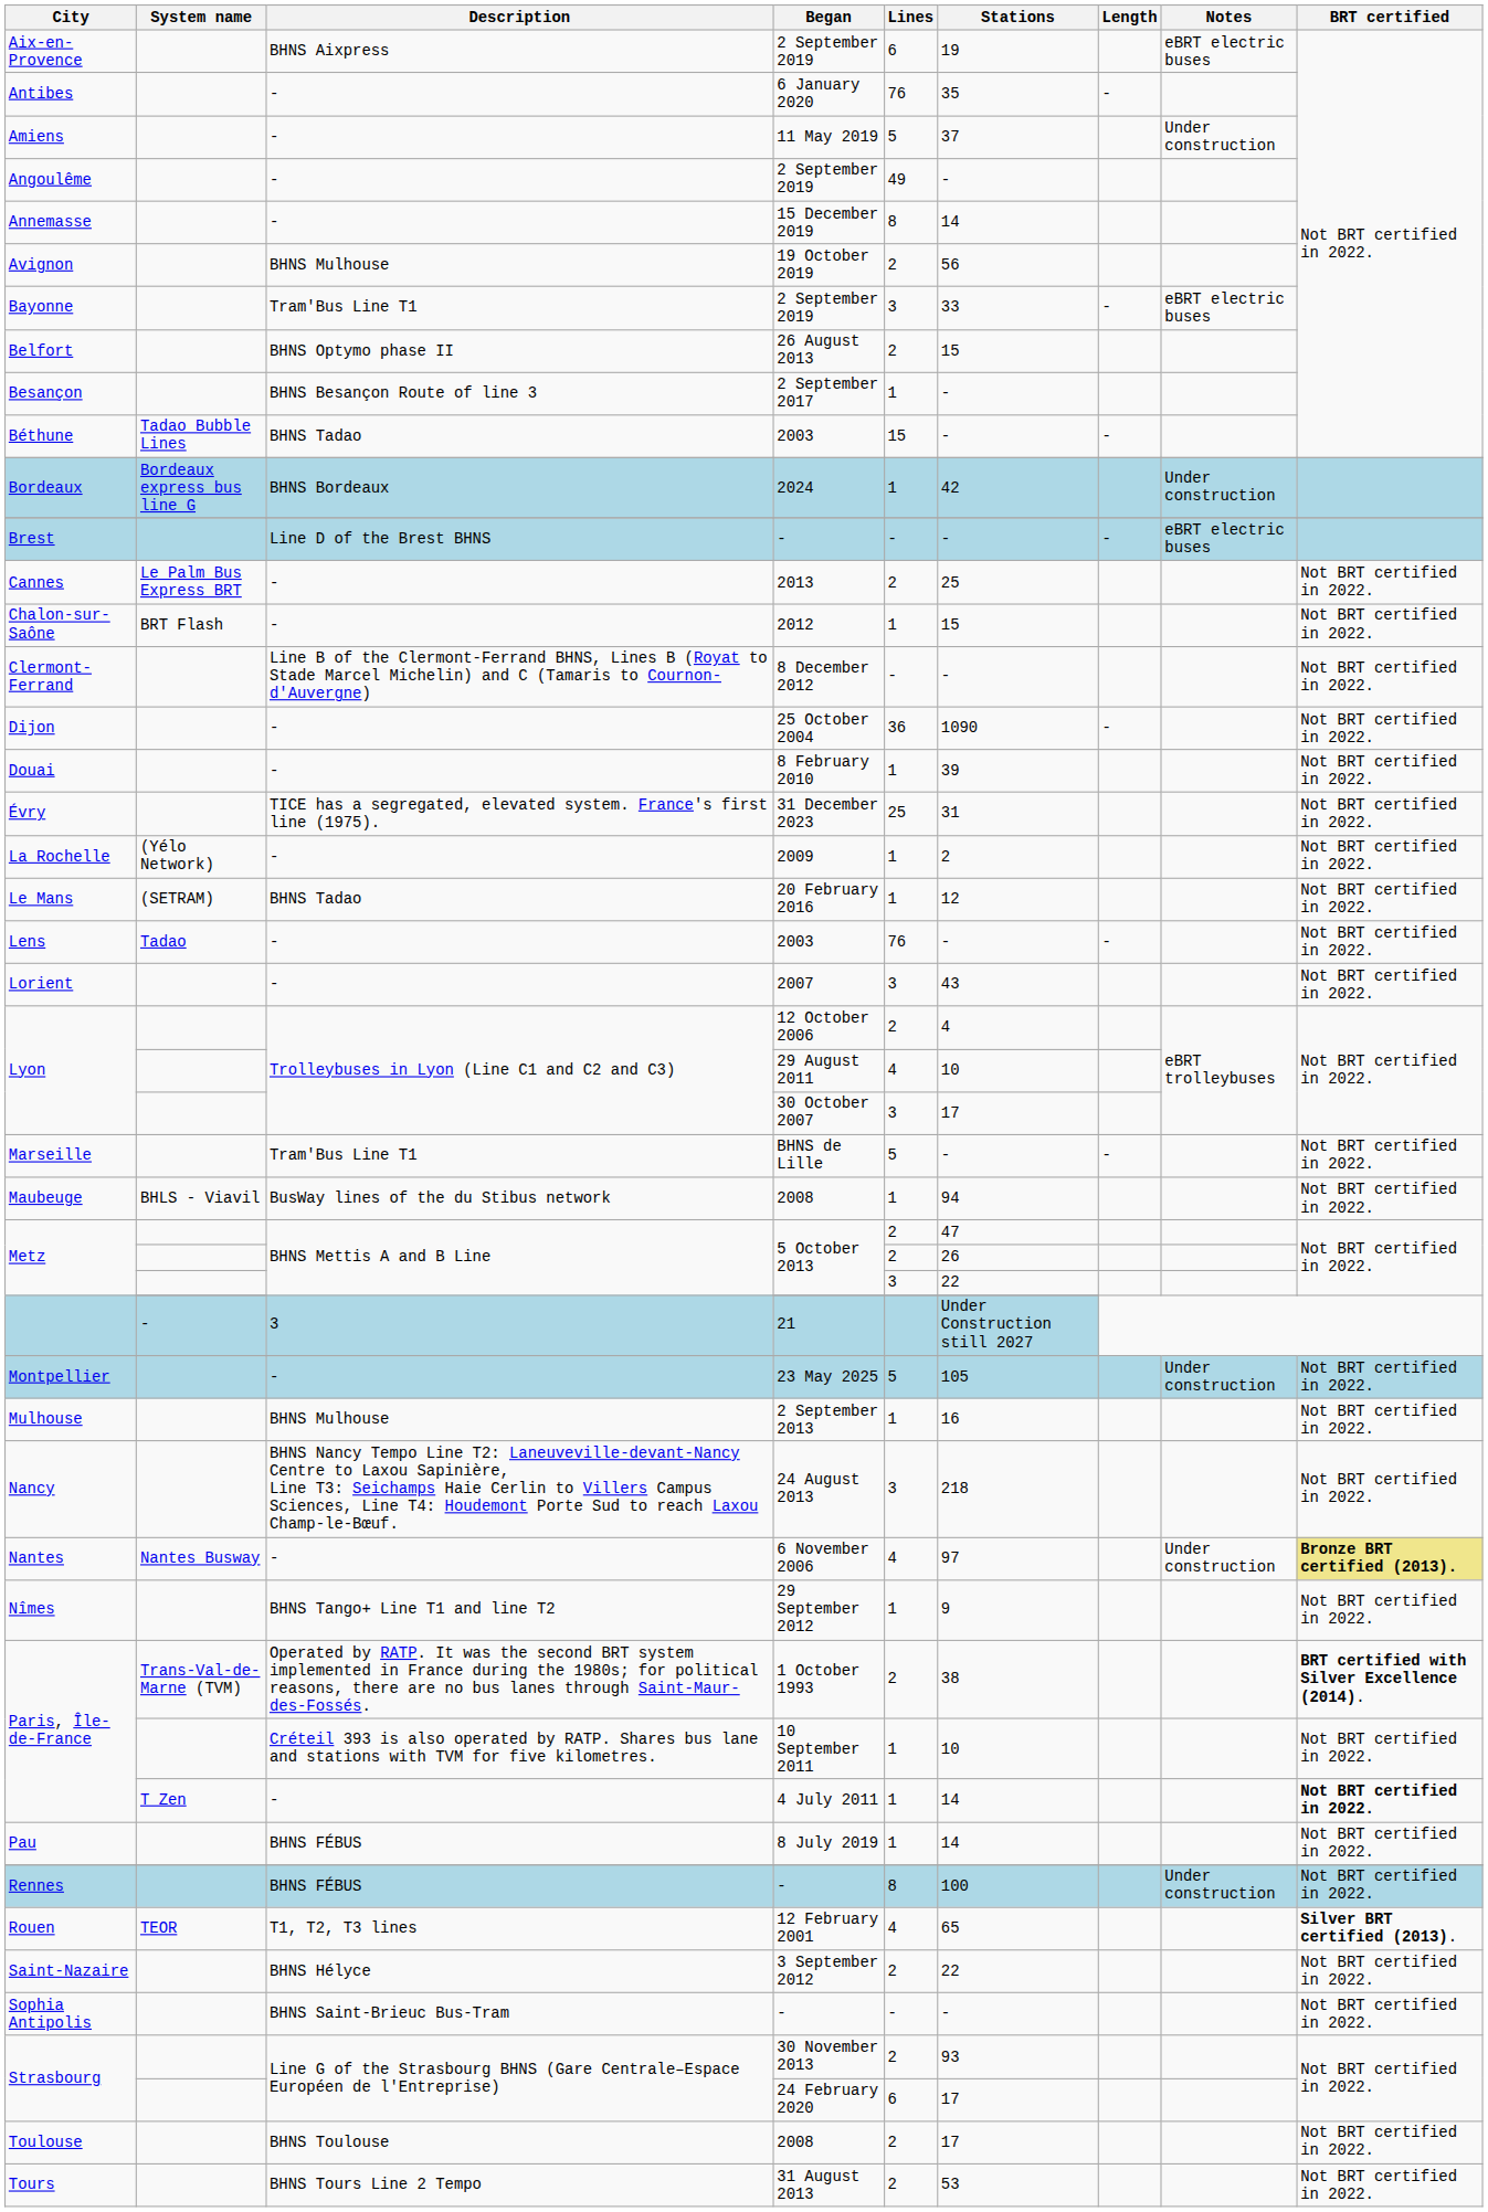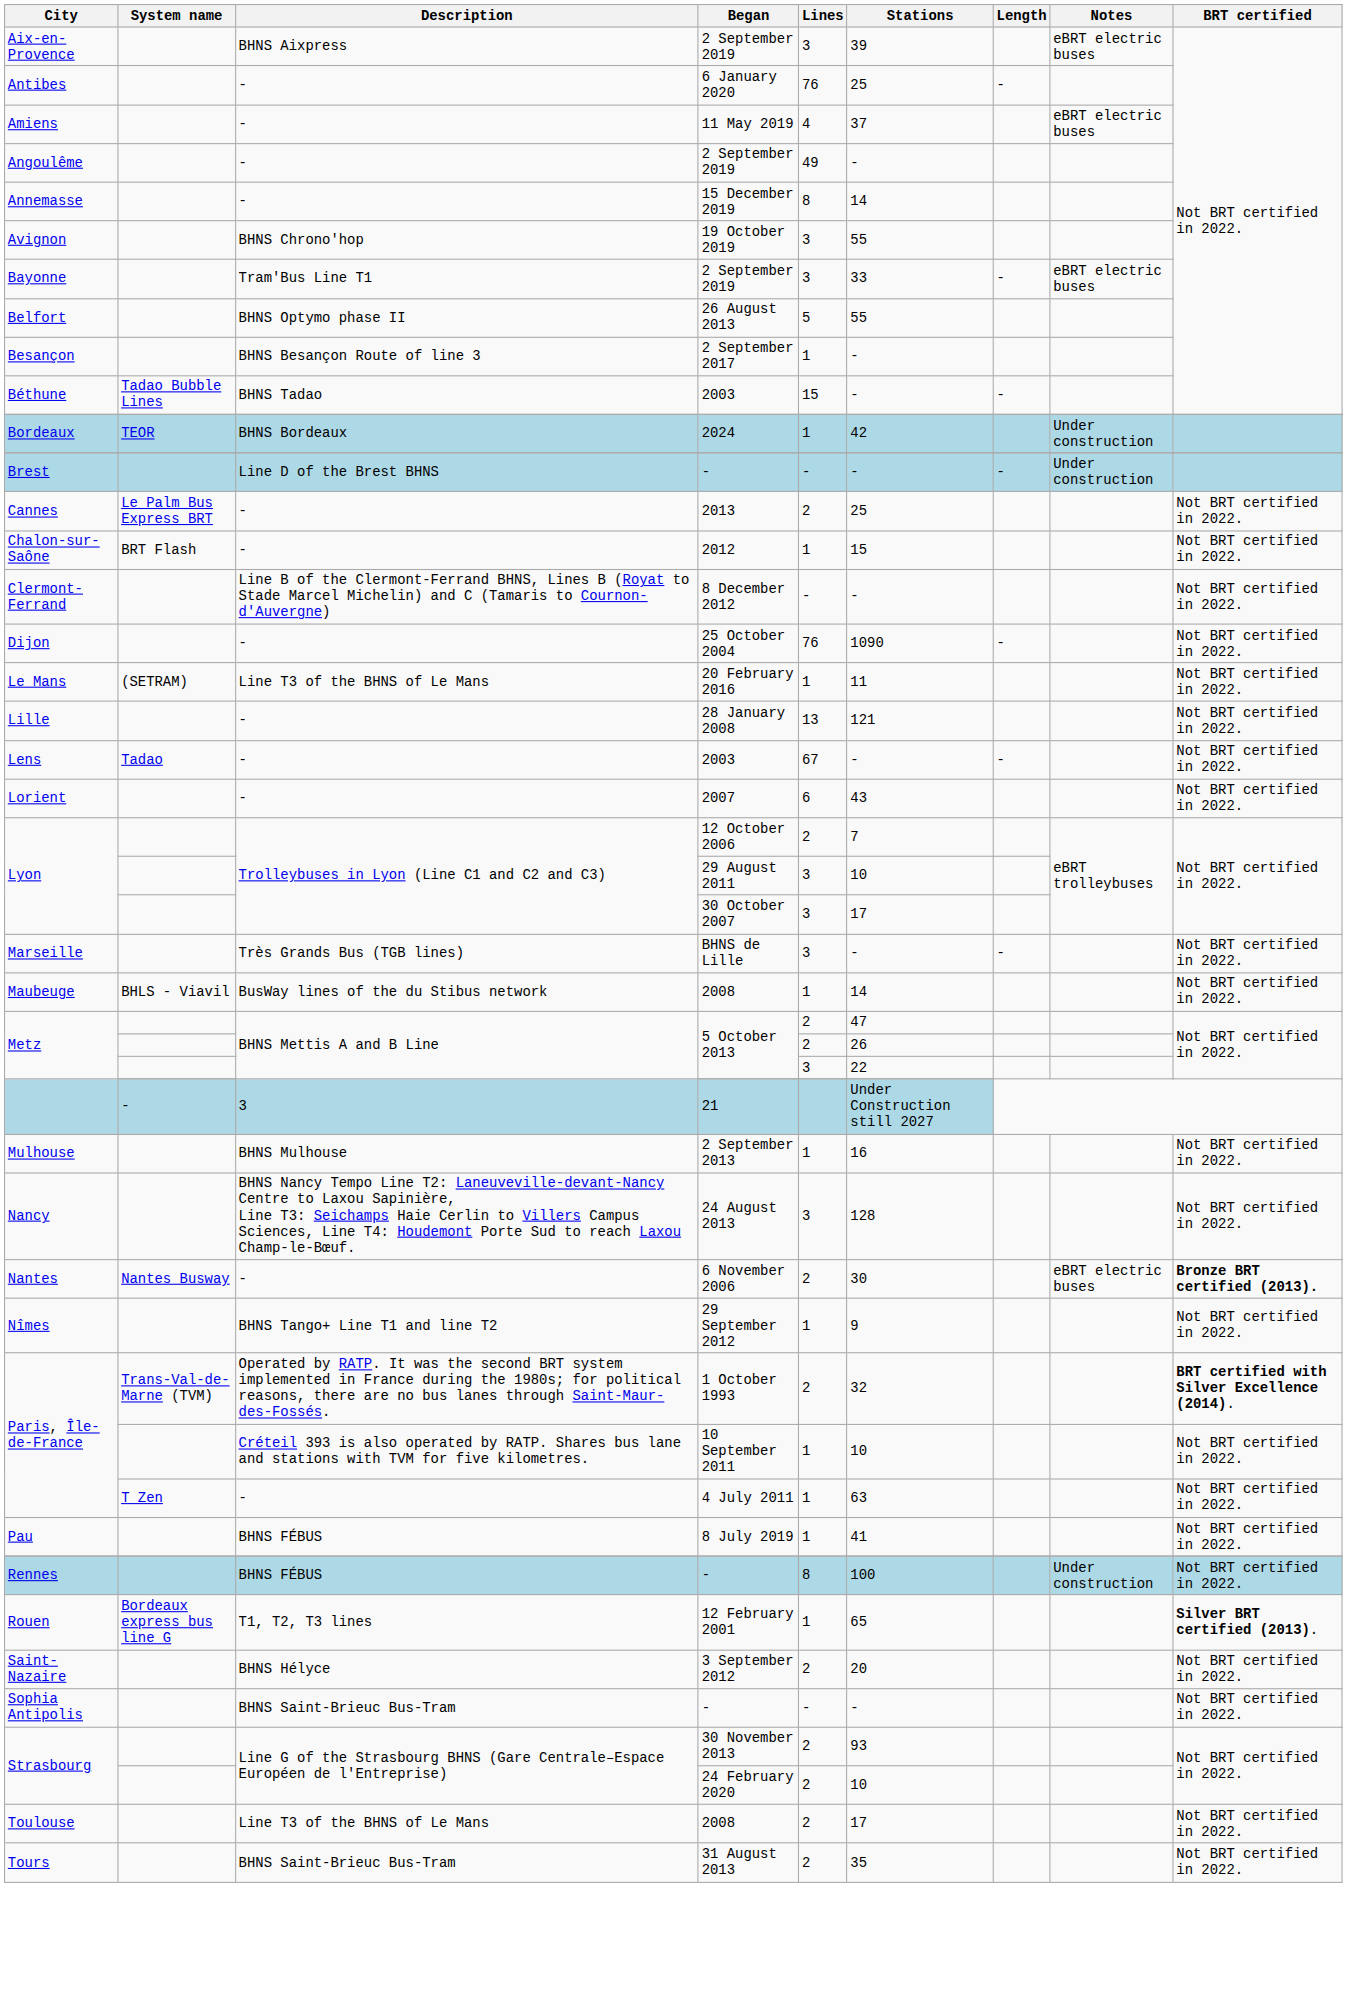Aix-en-Provence | Lines: 6 -> 3
Aix-en-Provence | Stations: 19 -> 39
Antibes | Stations: 35 -> 25
Amiens | Lines: 5 -> 4
Amiens | Notes: Under construction -> eBRT electric buses
Avignon | Description: BHNS Mulhouse -> BHNS Chrono'hop
Avignon | Lines: 2 -> 3
Avignon | Stations: 56 -> 55
Belfort | Lines: 2 -> 5
Belfort | Stations: 15 -> 55
Bordeaux | System name: Bordeaux express bus line G -> TEOR
Brest | Notes: eBRT electric buses -> Under construction
Dijon | Lines: 36 -> 76
- row: Douai | - | 8 February 2010 | 1 | 39 | Not BRT certified in 2022.
- row: Évry | TICE has a segregated, elevated system. France's first line (1975). | 31 December 2023 | 25 | 31 | Not BRT certified in 2022.
- row: La Rochelle | (Yélo Network) | - | 2009 | 1 | 2 | Not BRT certified in 2022.
Le Mans | Description: BHNS Tadao -> Line T3 of the BHNS of Le Mans
Le Mans | Stations: 12 -> 11
+ row: Lille | - | 28 January 2008 | 13 | 121 | Not BRT certified in 2022.
Lens | Lines: 76 -> 67
Lorient | Lines: 3 -> 6
Lyon / 12 October 2006 | Stations: 4 -> 7
Lyon / 29 August 2011 | Lines: 4 -> 3
Marseille | Description: Tram'Bus Line T1 -> Très Grands Bus (TGB lines)
Marseille | Lines: 5 -> 3
Maubeuge | Stations: 94 -> 14
- row: Montpellier | - | 23 May 2025 | 5 | 105 | Under construction | Not BRT certified in 2022.
Nancy | Stations: 218 -> 128
Nantes | Lines: 4 -> 2
Nantes | Stations: 97 -> 30
Nantes | Notes: Under construction -> eBRT electric buses
Nantes | BRT certified: khaki background -> no background
Paris, Île-de-France / 1 October 1993 | Stations: 38 -> 32
Paris, Île-de-France / 4 July 2011 | Stations: 14 -> 63
Paris, Île-de-France / 4 July 2011 | BRT certified: bold -> normal
Pau | Stations: 14 -> 41
Rouen | System name: TEOR -> Bordeaux express bus line G
Rouen | Lines: 4 -> 1
Saint-Nazaire | Stations: 22 -> 20
Strasbourg / 24 February 2020 | Lines: 6 -> 2
Strasbourg / 24 February 2020 | Stations: 17 -> 10
Toulouse | Description: BHNS Toulouse -> Line T3 of the BHNS of Le Mans
Tours | Description: BHNS Tours Line 2 Tempo -> BHNS Saint-Brieuc Bus-Tram
Tours | Stations: 53 -> 35
